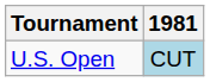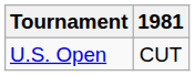U.S. Open | 1981: lightblue background -> no background
